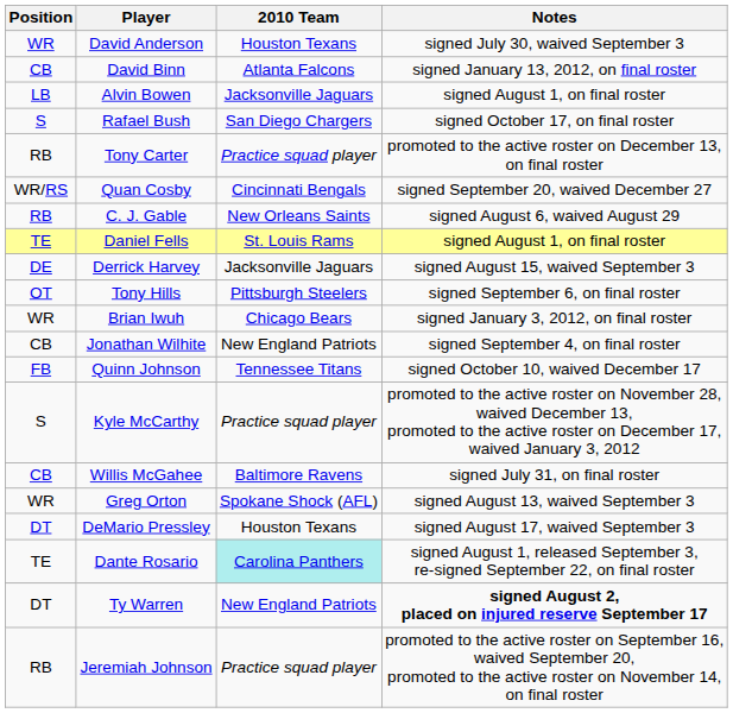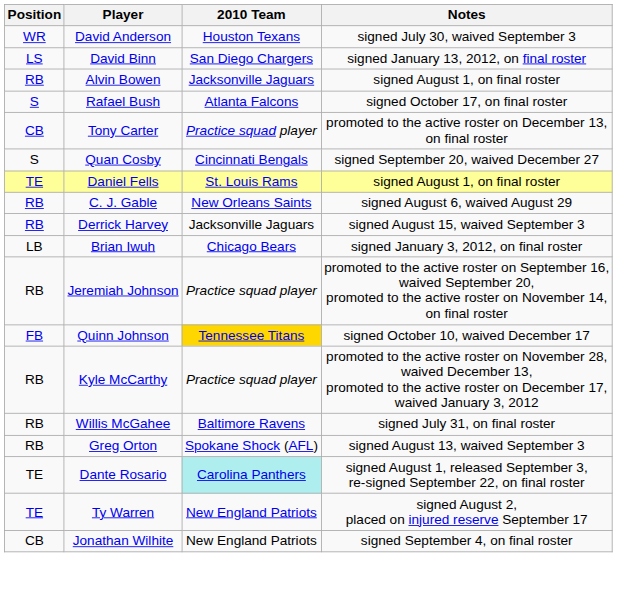David Binn | Position: CB -> LS
David Binn | 2010 Team: Atlanta Falcons -> San Diego Chargers
Alvin Bowen | Position: LB -> RB
Rafael Bush | 2010 Team: San Diego Chargers -> Atlanta Falcons
Tony Carter | Position: RB -> CB
Quan Cosby | Position: WR/RS -> S
rows swapped: Daniel Fells <-> C. J. Gable
Derrick Harvey | Position: DE -> RB
- row: OT | Tony Hills | Pittsburgh Steelers | signed September 6, on final roster
Brian Iwuh | Position: WR -> LB
rows swapped: Jeremiah Johnson <-> Jonathan Wilhite
Quinn Johnson | 2010 Team: no background -> gold background
Kyle McCarthy | Position: S -> RB
Willis McGahee | Position: CB -> RB
Greg Orton | Position: WR -> RB
- row: DT | DeMario Pressley | Houston Texans | signed August 17, waived September 3
Ty Warren | Position: DT -> TE
Ty Warren | Notes: bold -> normal
